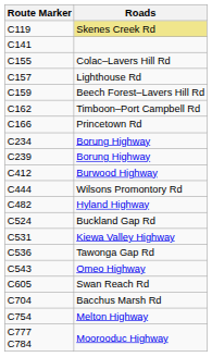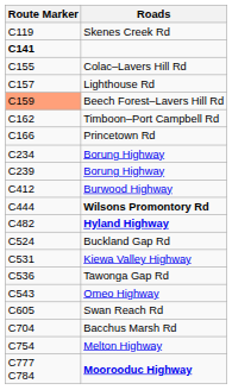row 2 | Roads: khaki background -> no background
row 3 | Route Marker: normal -> bold
row 6 | Route Marker: no background -> lightsalmon background
row 12 | Roads: normal -> bold
row 13 | Roads: normal -> bold
row 21 | Roads: normal -> bold
